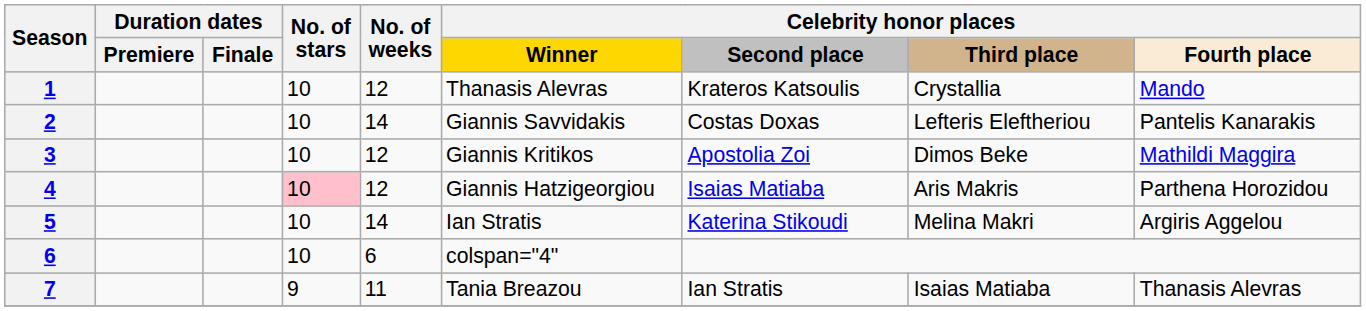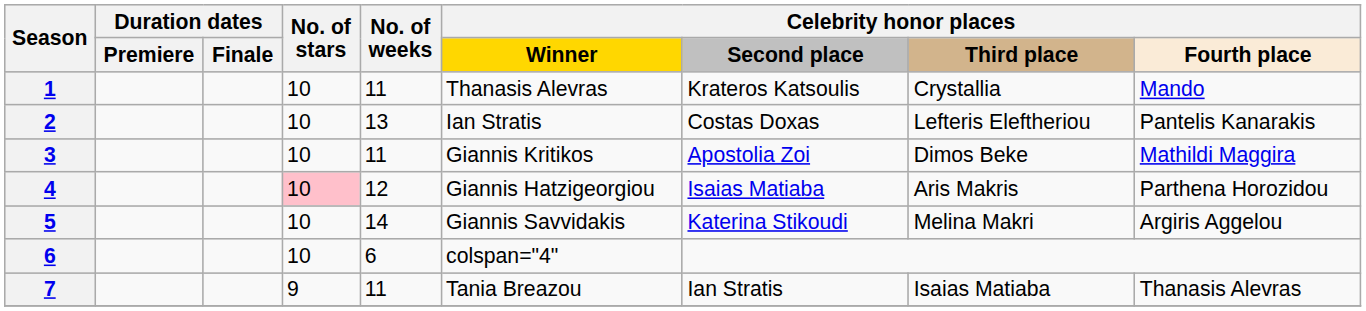1 | No. of weeks: 12 -> 11
2 | No. of weeks: 14 -> 13
2 | Celebrity honor places / Winner: Giannis Savvidakis -> Ian Stratis
3 | No. of weeks: 12 -> 11
5 | Celebrity honor places / Winner: Ian Stratis -> Giannis Savvidakis
